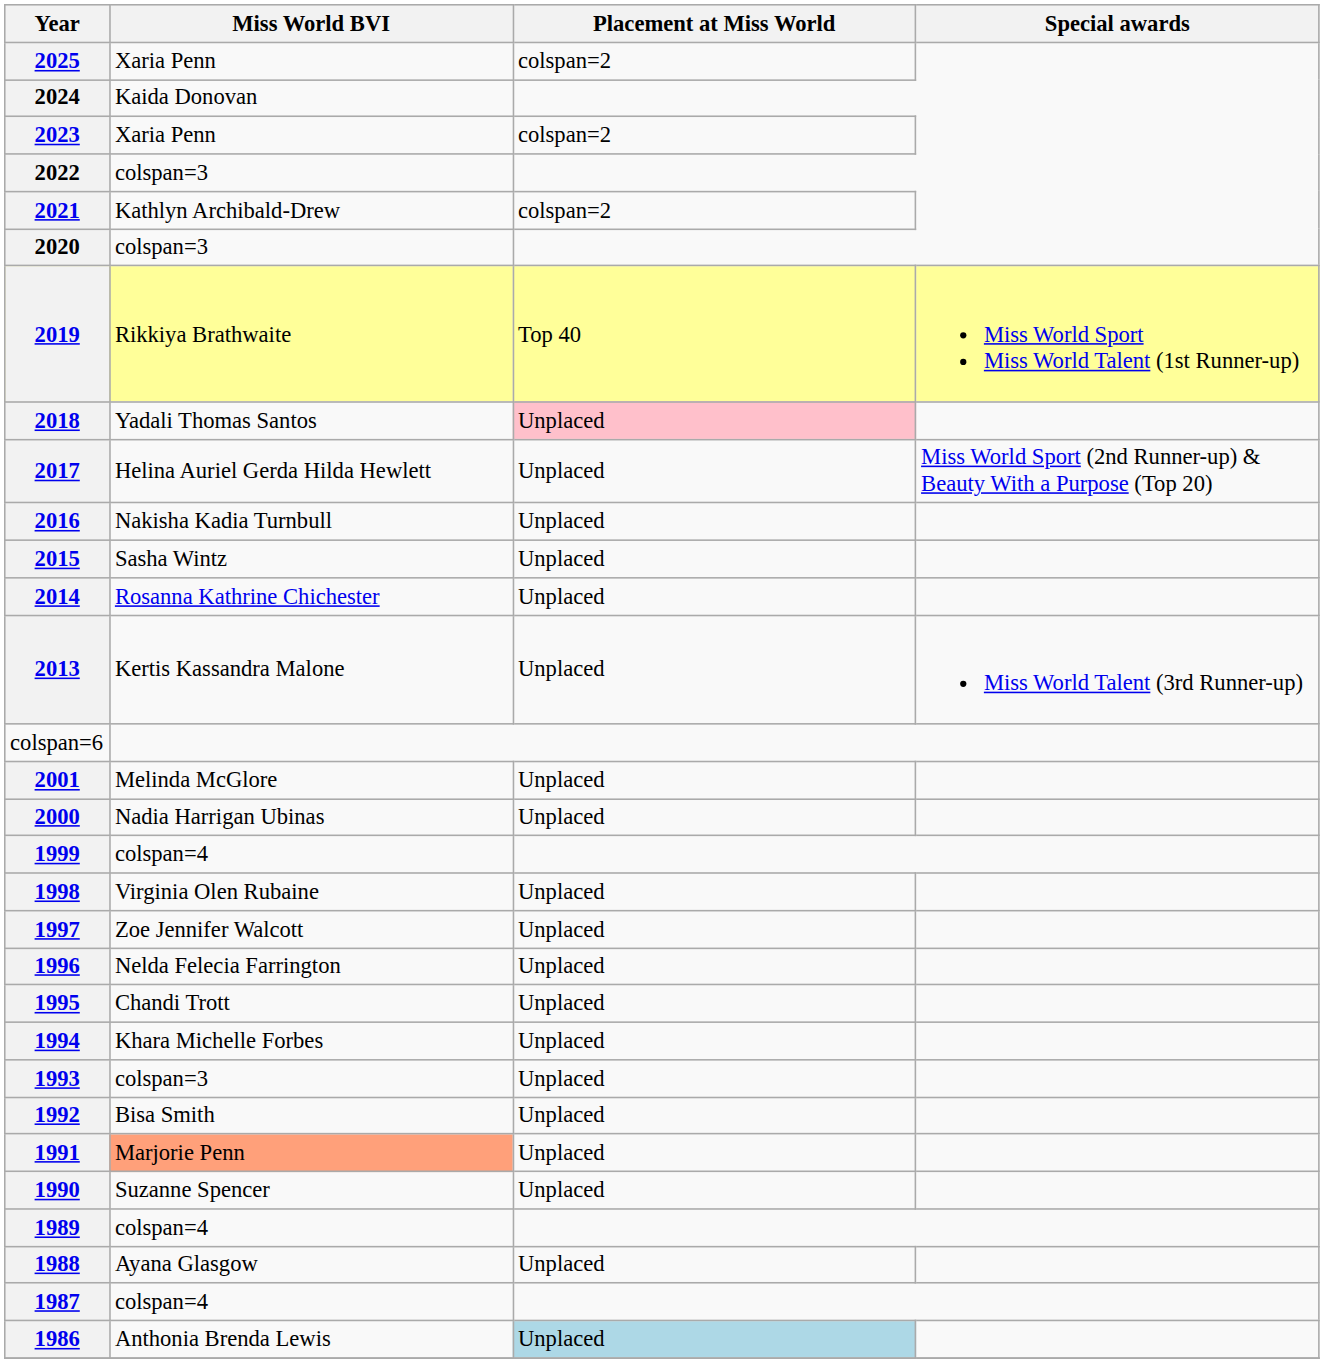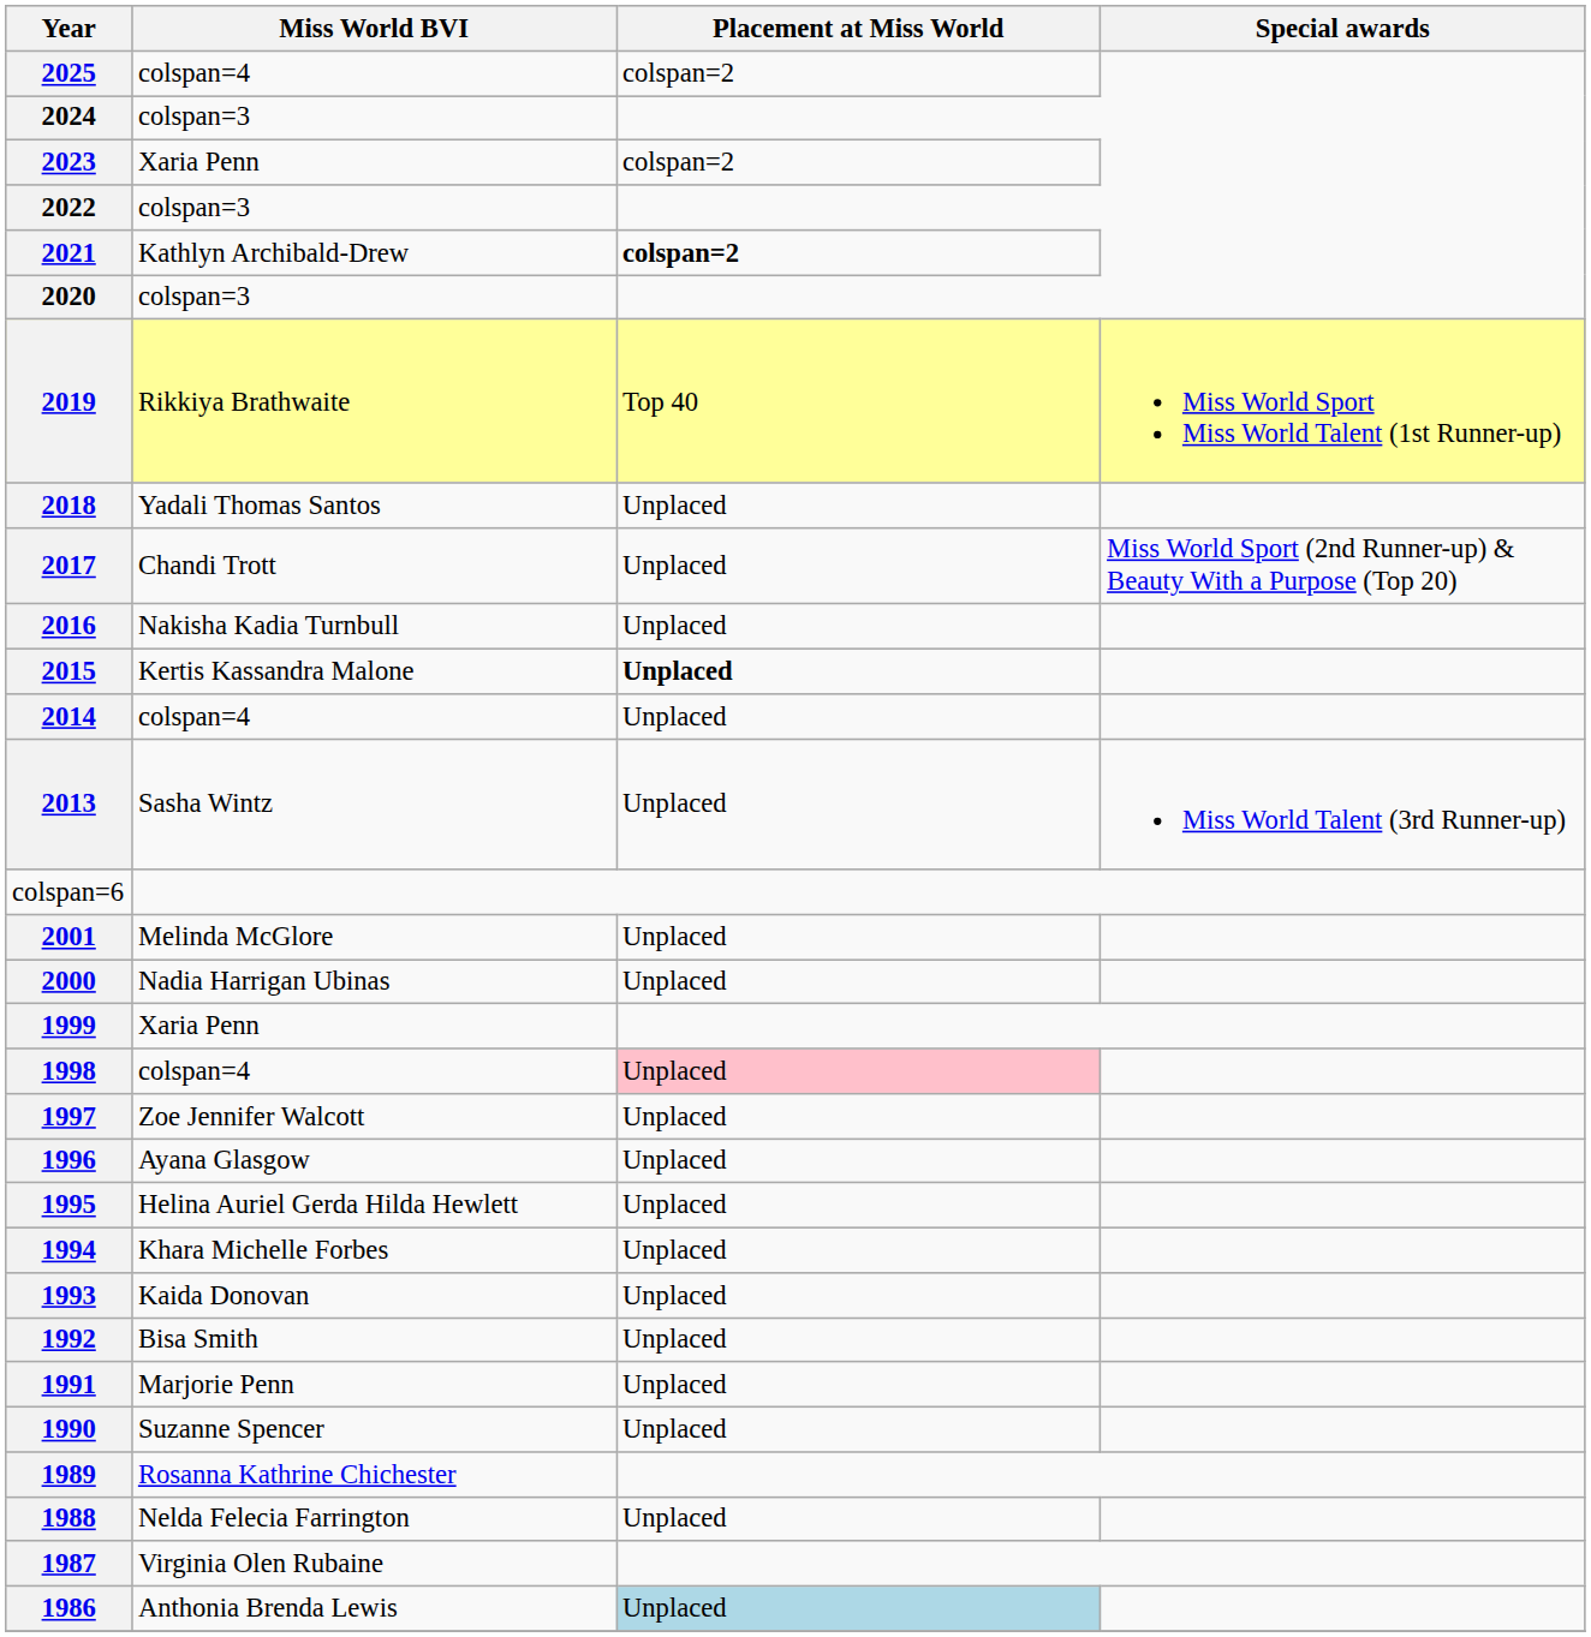2025 | Miss World BVI: Xaria Penn -> colspan=4
2024 | Miss World BVI: Kaida Donovan -> colspan=3
2021 | Placement at Miss World: normal -> bold
2018 | Placement at Miss World: pink background -> no background
2017 | Miss World BVI: Helina Auriel Gerda Hilda Hewlett -> Chandi Trott
2015 | Miss World BVI: Sasha Wintz -> Kertis Kassandra Malone
2015 | Placement at Miss World: normal -> bold
2014 | Miss World BVI: Rosanna Kathrine Chichester -> colspan=4
2013 | Miss World BVI: Kertis Kassandra Malone -> Sasha Wintz
1999 | Miss World BVI: colspan=4 -> Xaria Penn
1998 | Miss World BVI: Virginia Olen Rubaine -> colspan=4
1998 | Placement at Miss World: no background -> pink background
1996 | Miss World BVI: Nelda Felecia Farrington -> Ayana Glasgow
1995 | Miss World BVI: Chandi Trott -> Helina Auriel Gerda Hilda Hewlett
1993 | Miss World BVI: colspan=3 -> Kaida Donovan
1991 | Miss World BVI: lightsalmon background -> no background
1989 | Miss World BVI: colspan=4 -> Rosanna Kathrine Chichester
1988 | Miss World BVI: Ayana Glasgow -> Nelda Felecia Farrington
1987 | Miss World BVI: colspan=4 -> Virginia Olen Rubaine
